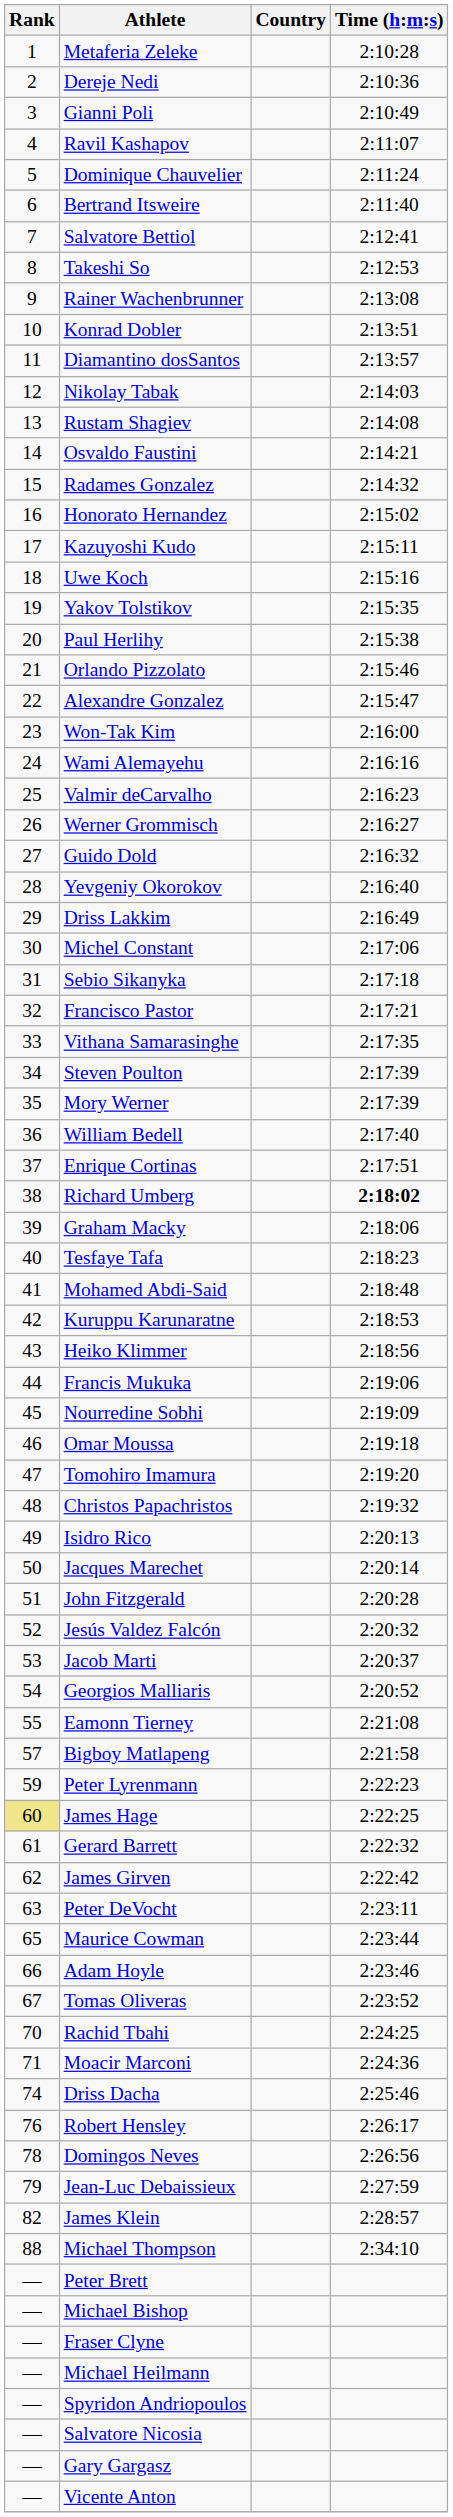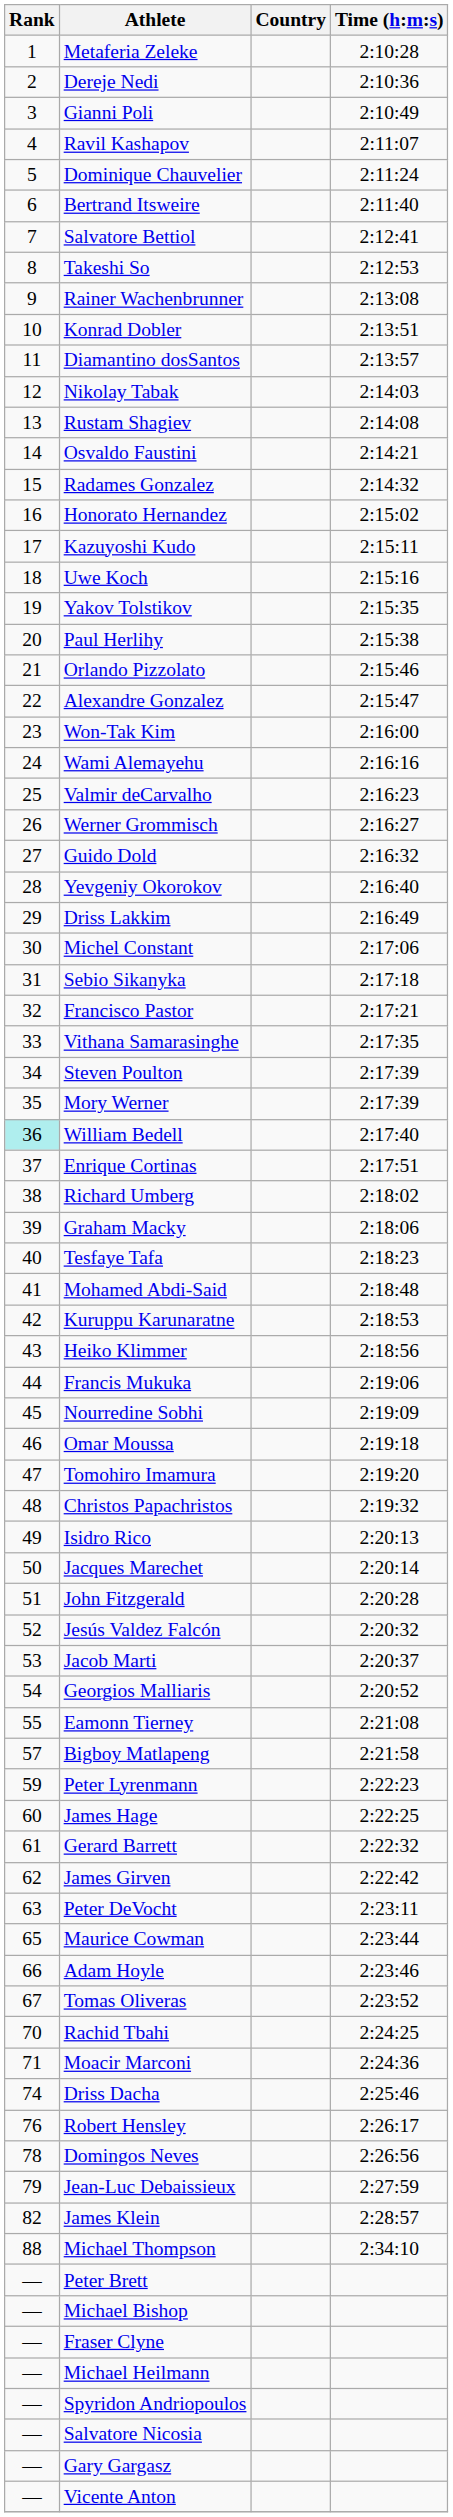William Bedell | Rank: no background -> paleturquoise background
Richard Umberg | Time (h:m:s): bold -> normal
James Hage | Rank: khaki background -> no background
